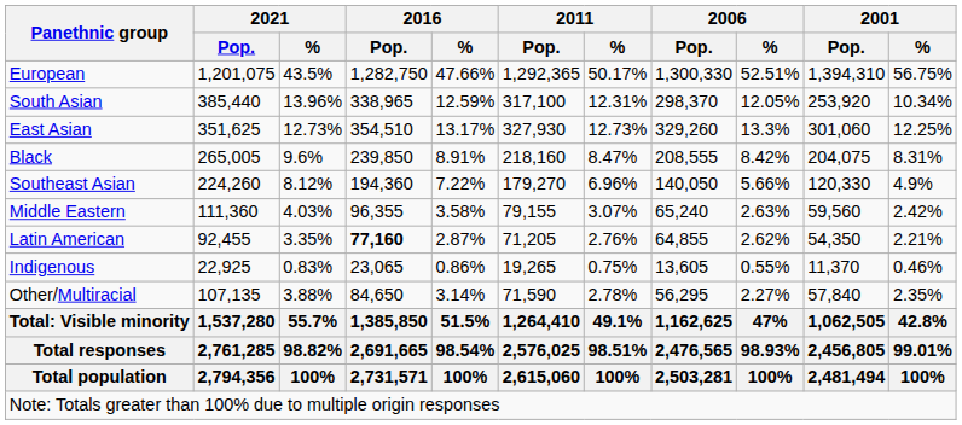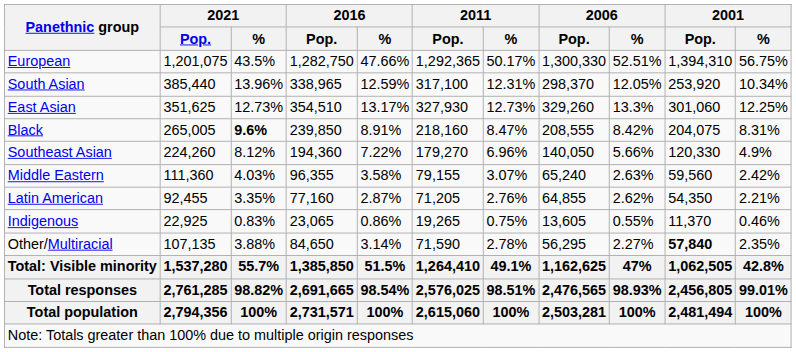Black | 2021 / %: normal -> bold
Latin American | 2016 / Pop.: bold -> normal
Other/Multiracial | 2001 / Pop.: normal -> bold
